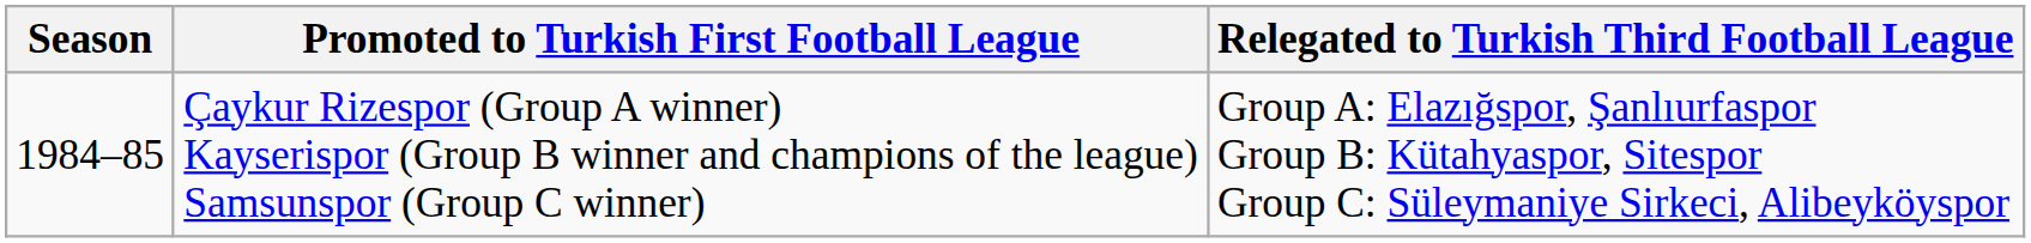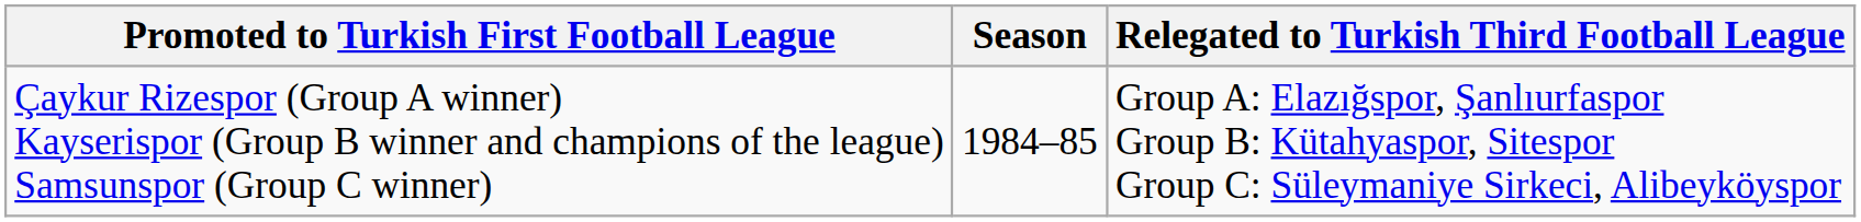columns swapped: Season <-> Promoted to Turkish First Football League
